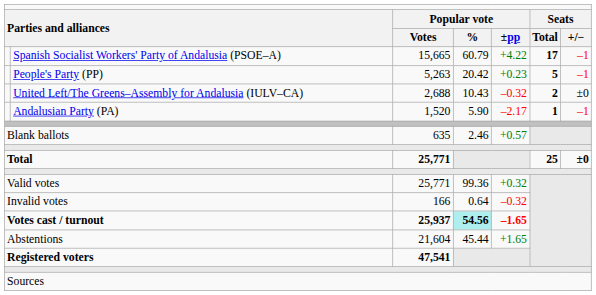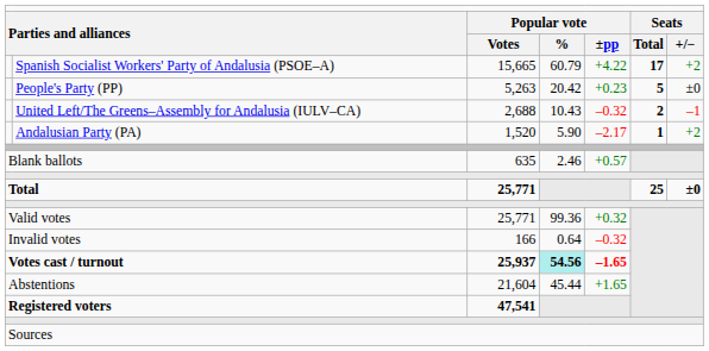Spanish Socialist Workers' Party of Andalusia (PSOE–A) | column 7: –1 -> +2
People's Party (PP) | column 7: –1 -> ±0
United Left/The Greens–Assembly for Andalusia (IULV–CA) | column 7: ±0 -> –1
Andalusian Party (PA) | column 7: –1 -> +2
